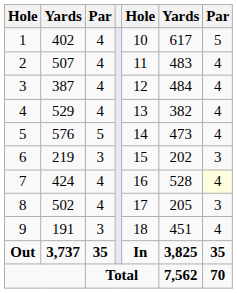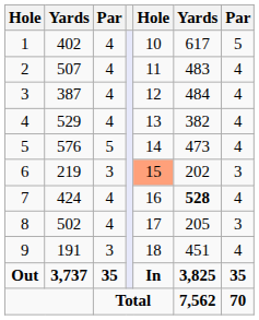6 | column 5: no background -> lightsalmon background
7 | column 6: normal -> bold
7 | column 7: lightyellow background -> no background
